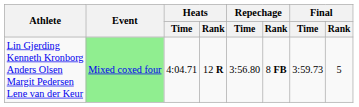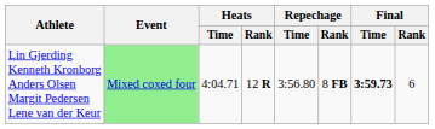row 3 | Final / Time: normal -> bold
row 3 | Final / Rank: 5 -> 6
